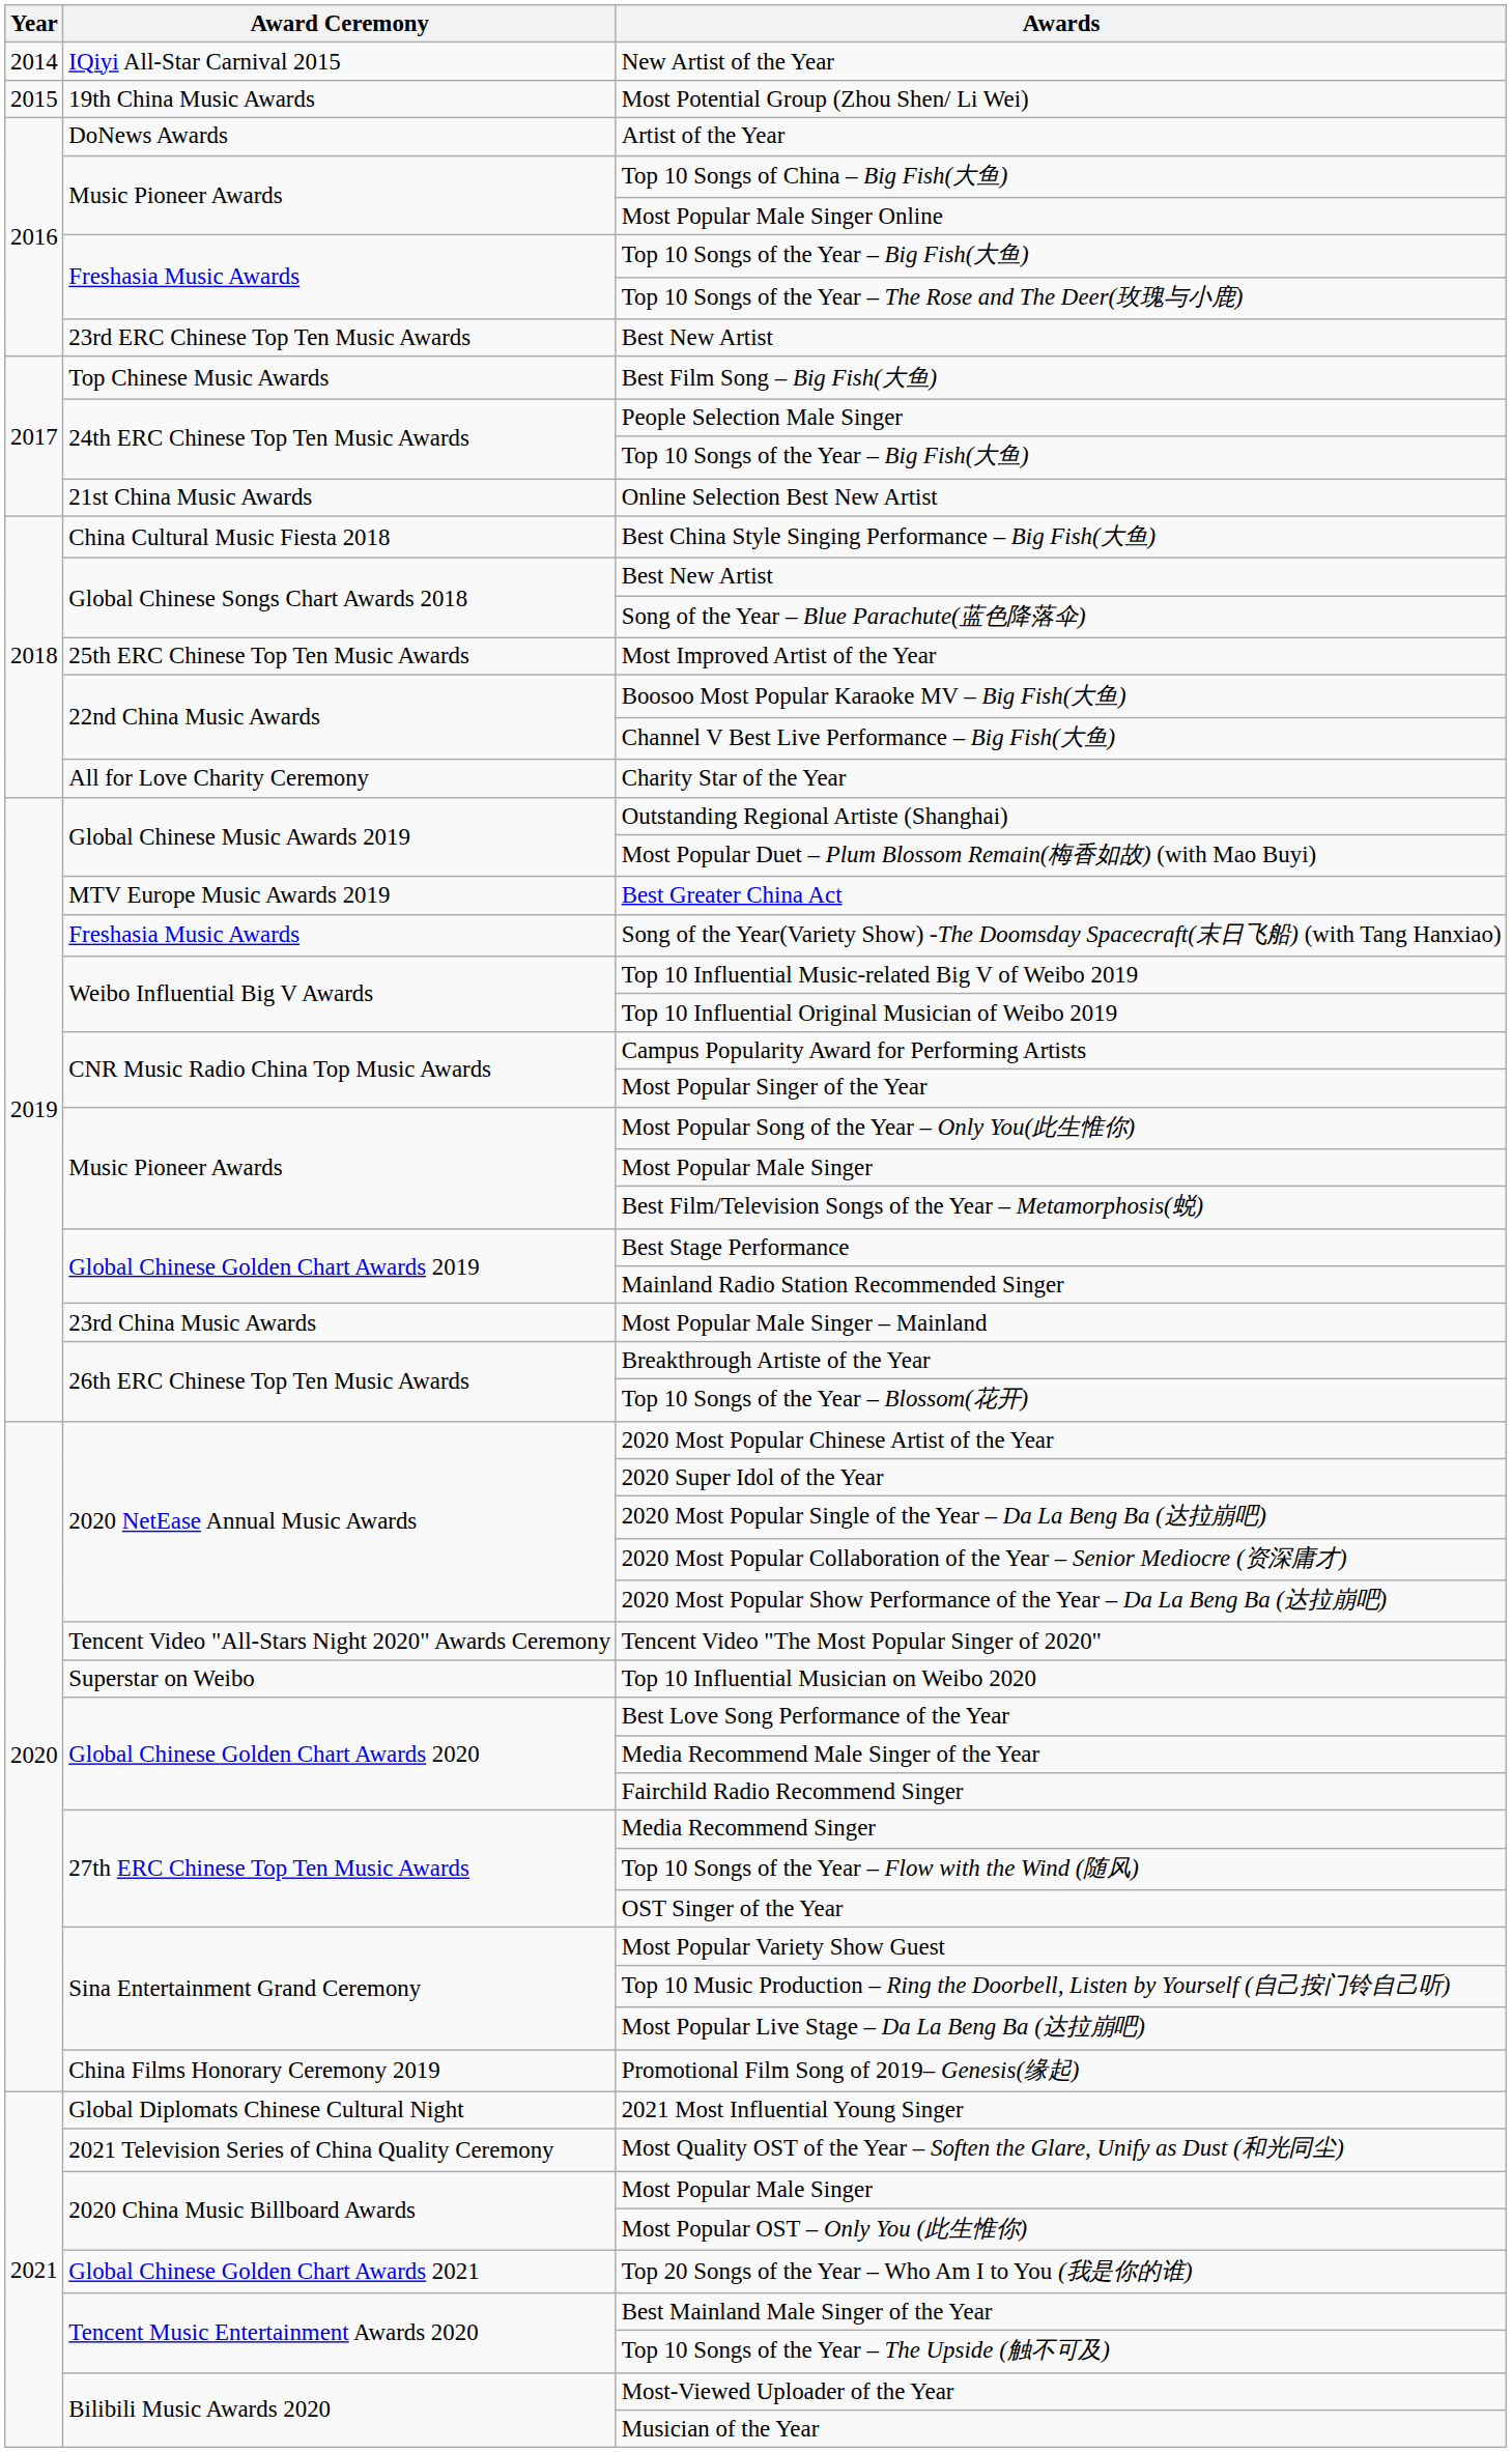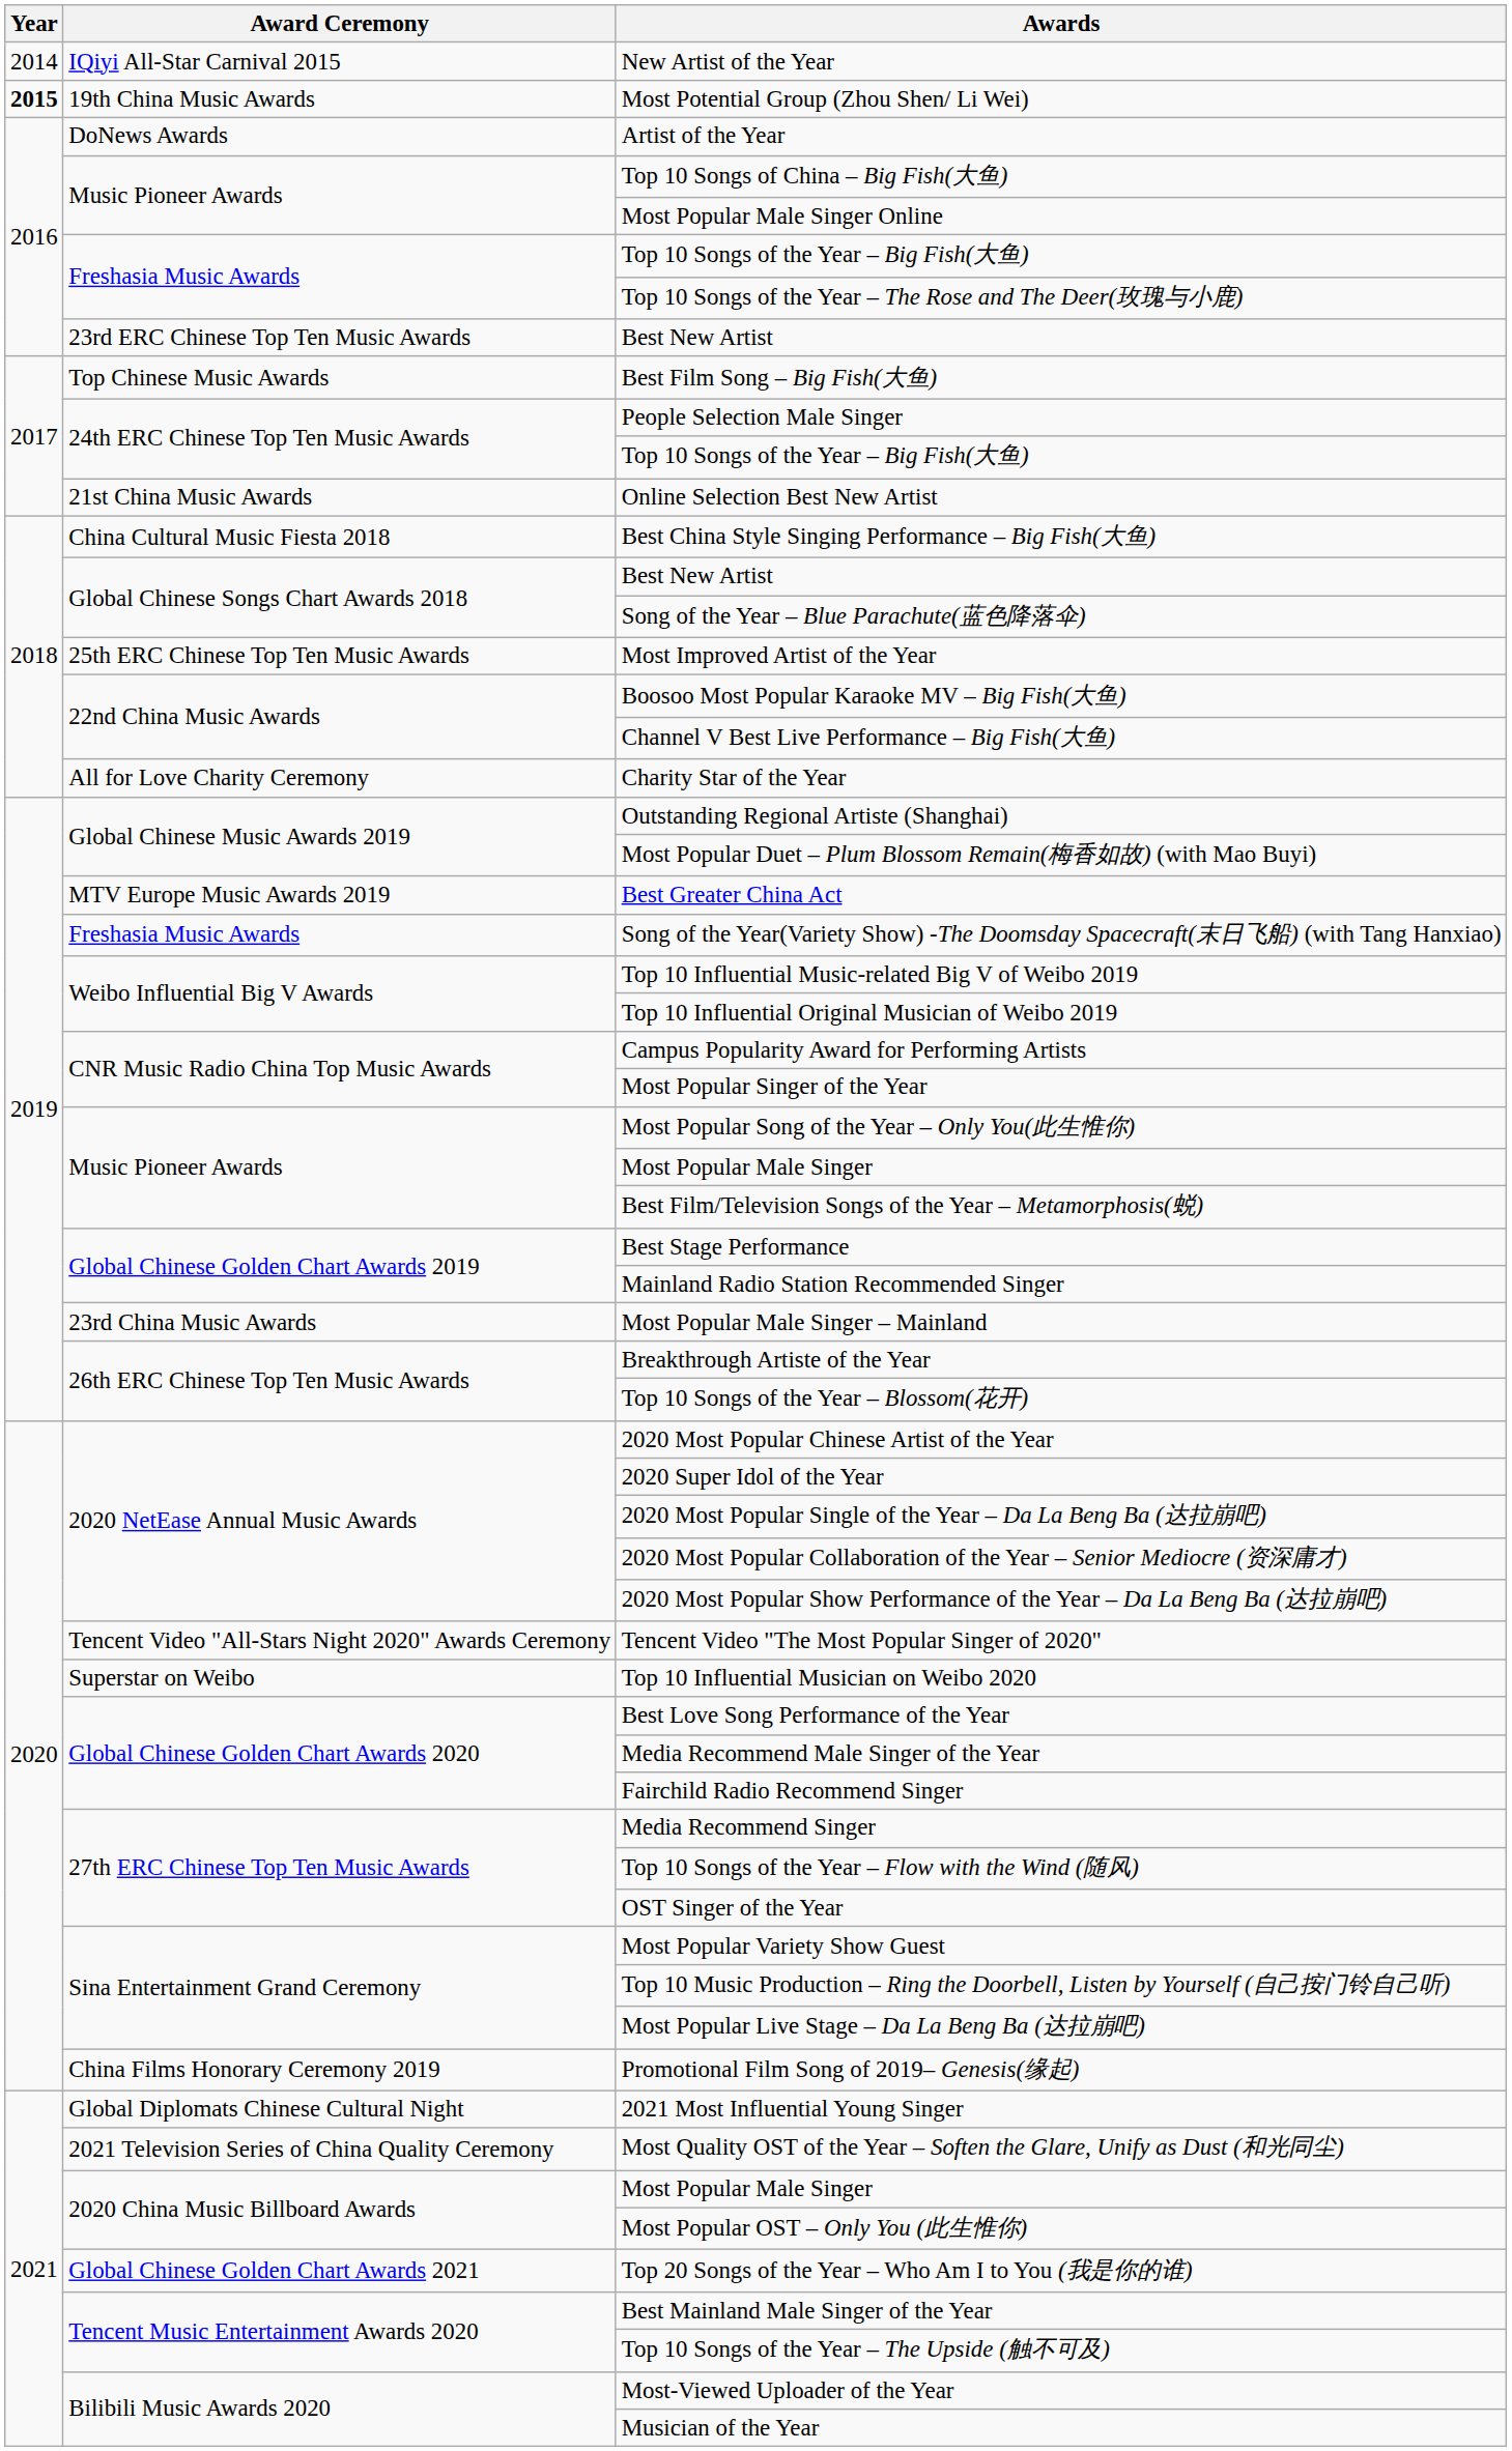Most Potential Group (Zhou Shen/ Li Wei) | Year: normal -> bold
